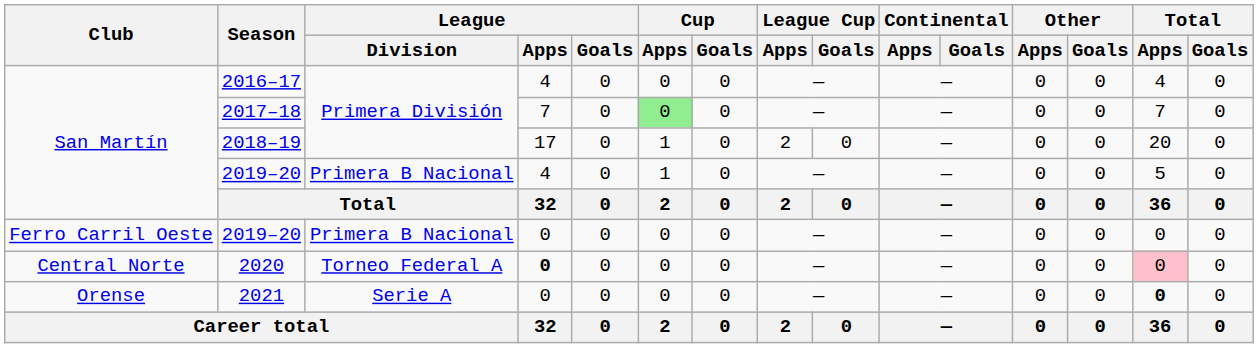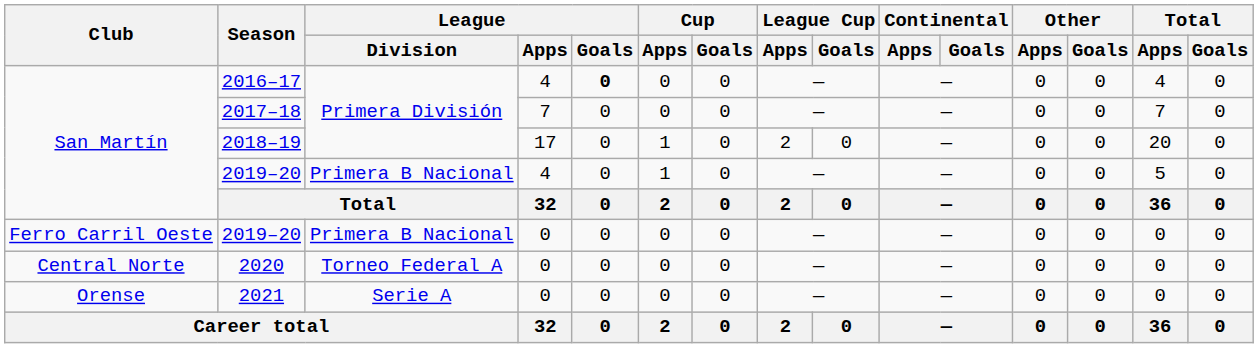2016–17 | League / Goals: normal -> bold
2017–18 | Cup / Apps: lightgreen background -> no background
2020 | League / Apps: bold -> normal
2020 | Total / Apps: pink background -> no background
2021 | Total / Apps: bold -> normal
